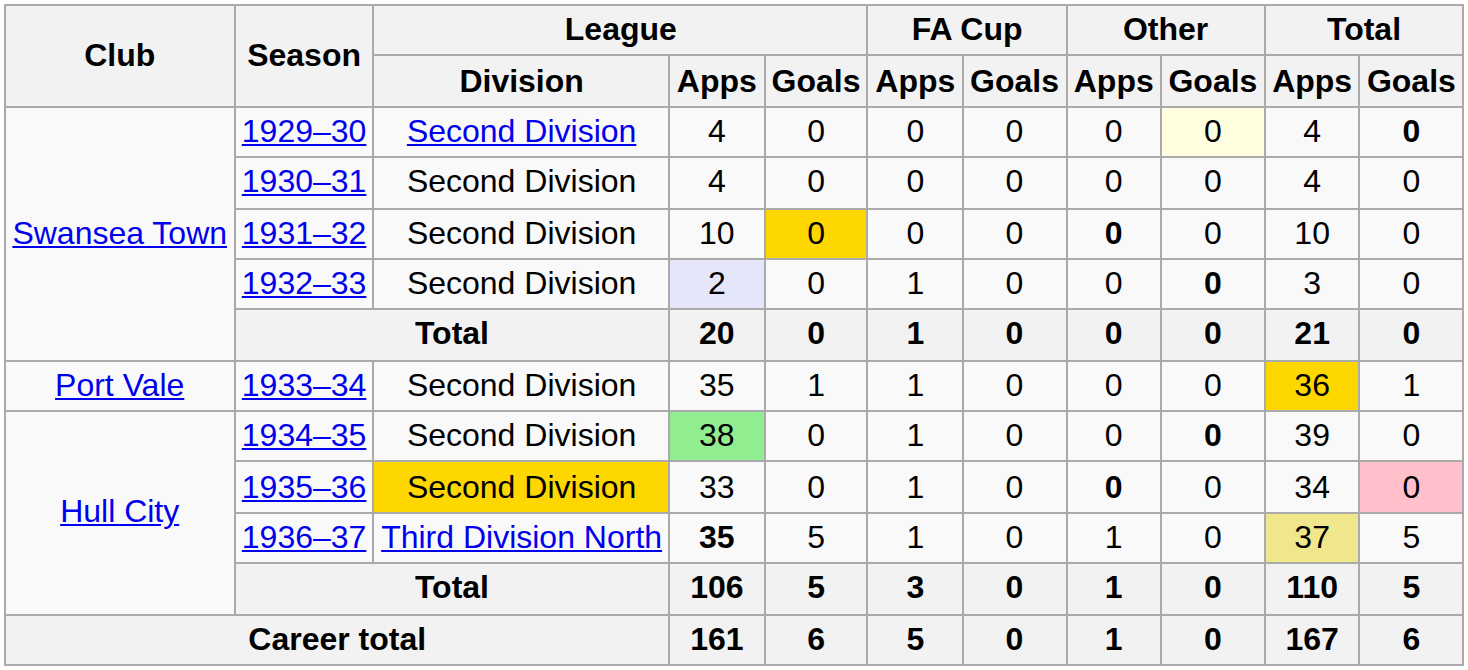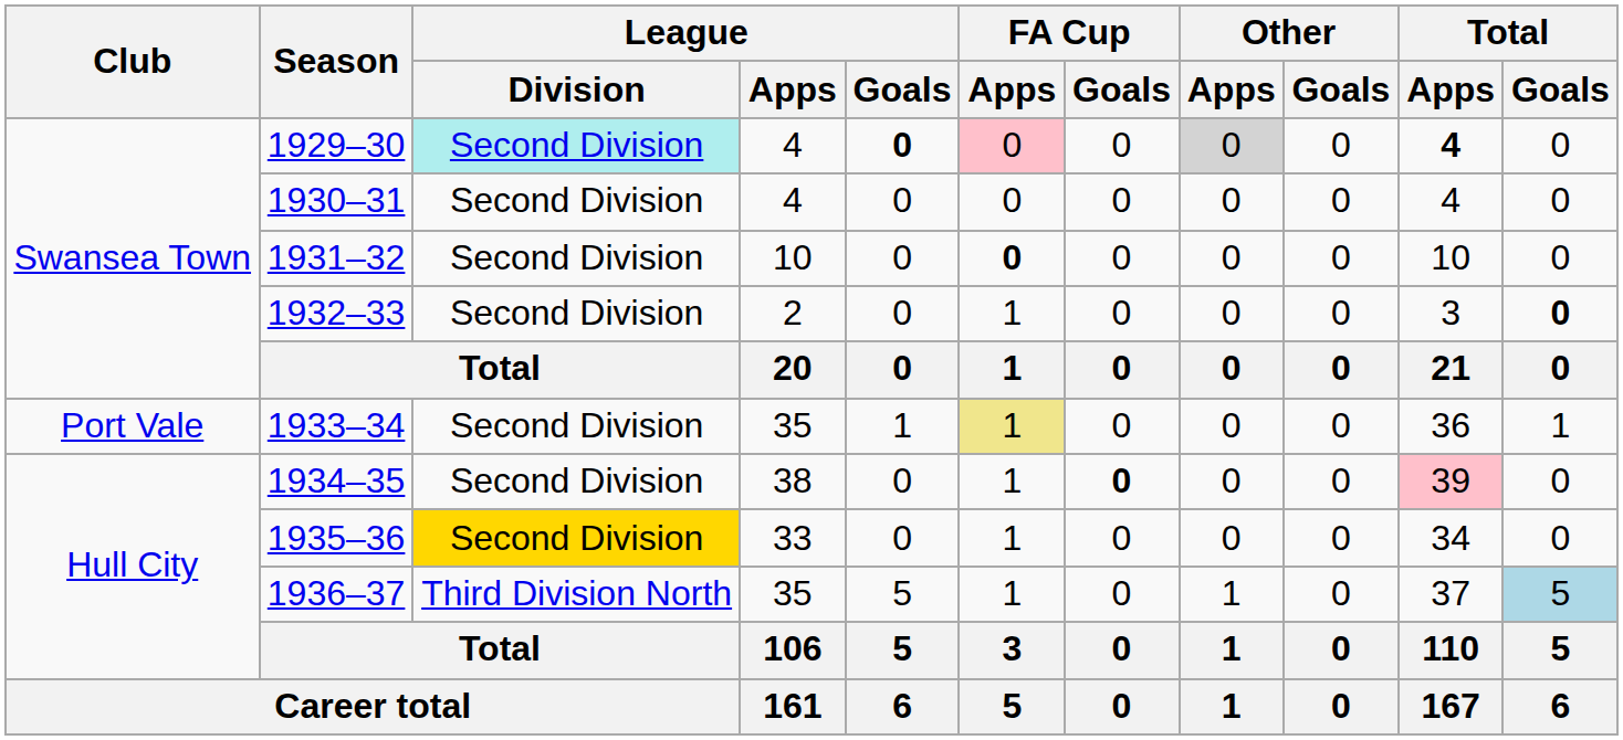1929–30 | League / Division: no background -> paleturquoise background
1929–30 | League / Goals: normal -> bold
1929–30 | FA Cup / Apps: no background -> pink background
1929–30 | Other / Apps: no background -> lightgrey background
1929–30 | Other / Goals: lightyellow background -> no background
1929–30 | Total / Apps: normal -> bold
1929–30 | Total / Goals: bold -> normal
1931–32 | League / Goals: gold background -> no background
1931–32 | FA Cup / Apps: normal -> bold
1931–32 | Other / Apps: bold -> normal
1932–33 | League / Apps: lavender background -> no background
1932–33 | Other / Goals: bold -> normal
1932–33 | Total / Goals: normal -> bold
1933–34 | FA Cup / Apps: no background -> khaki background
1933–34 | Total / Apps: gold background -> no background
1934–35 | League / Apps: lightgreen background -> no background
1934–35 | FA Cup / Goals: normal -> bold
1934–35 | Other / Goals: bold -> normal
1934–35 | Total / Apps: no background -> pink background
1935–36 | Other / Apps: bold -> normal
1935–36 | Total / Goals: pink background -> no background
1936–37 | League / Apps: bold -> normal
1936–37 | Total / Apps: khaki background -> no background
1936–37 | Total / Goals: no background -> lightblue background
